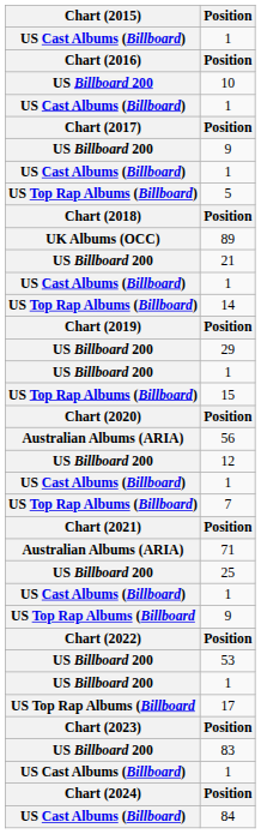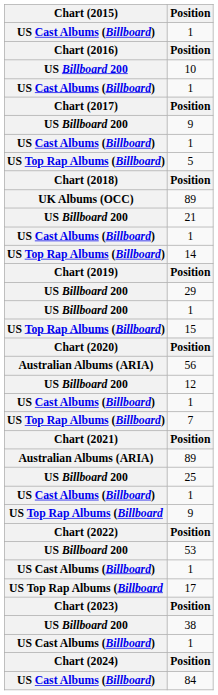row 25 | Position: 71 -> 89
row 31 | Chart (2015): US Billboard 200 -> US Cast Albums (Billboard)
row 34 | Position: 83 -> 38
